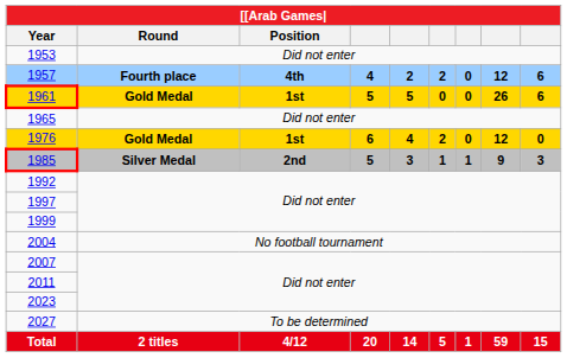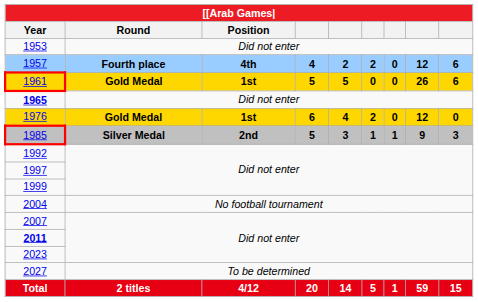1965 | Year: normal -> bold
2011 | Year: normal -> bold
